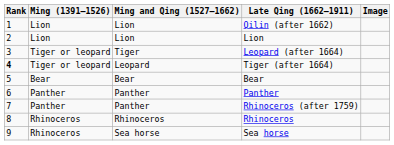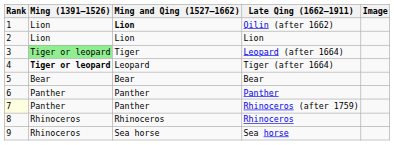Qilin (after 1662) | Ming and Qing (1527–1662): normal -> bold
Leopard (after 1664) | Ming (1391–1526): no background -> lightgreen background
Tiger (after 1664) | Rank: bold -> normal
Tiger (after 1664) | Ming (1391–1526): normal -> bold
Rhinoceros (after 1759) | Rank: no background -> lightyellow background
